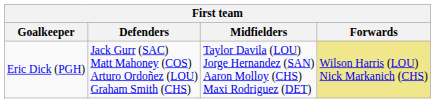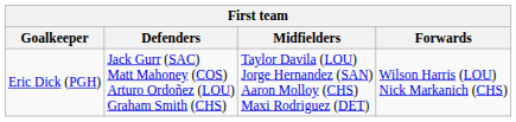Eric Dick (PGH) | Forwards: khaki background -> no background
